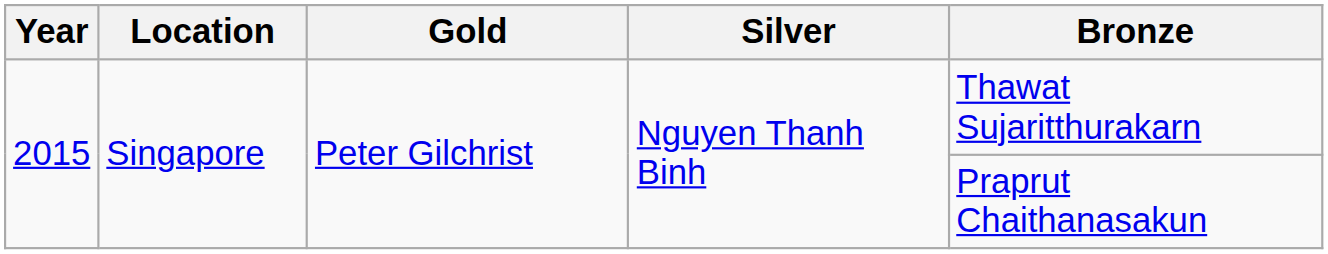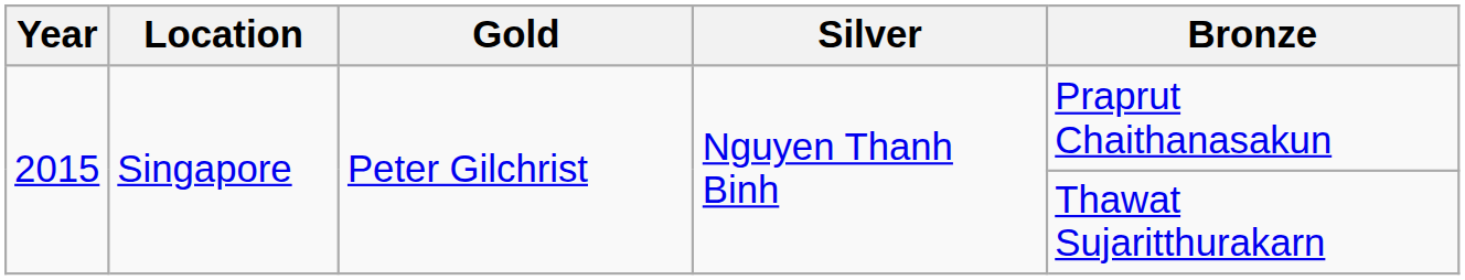row 2 | Bronze: Thawat Sujaritthurakarn -> Praprut Chaithanasakun
row 3 | Bronze: Praprut Chaithanasakun -> Thawat Sujaritthurakarn
